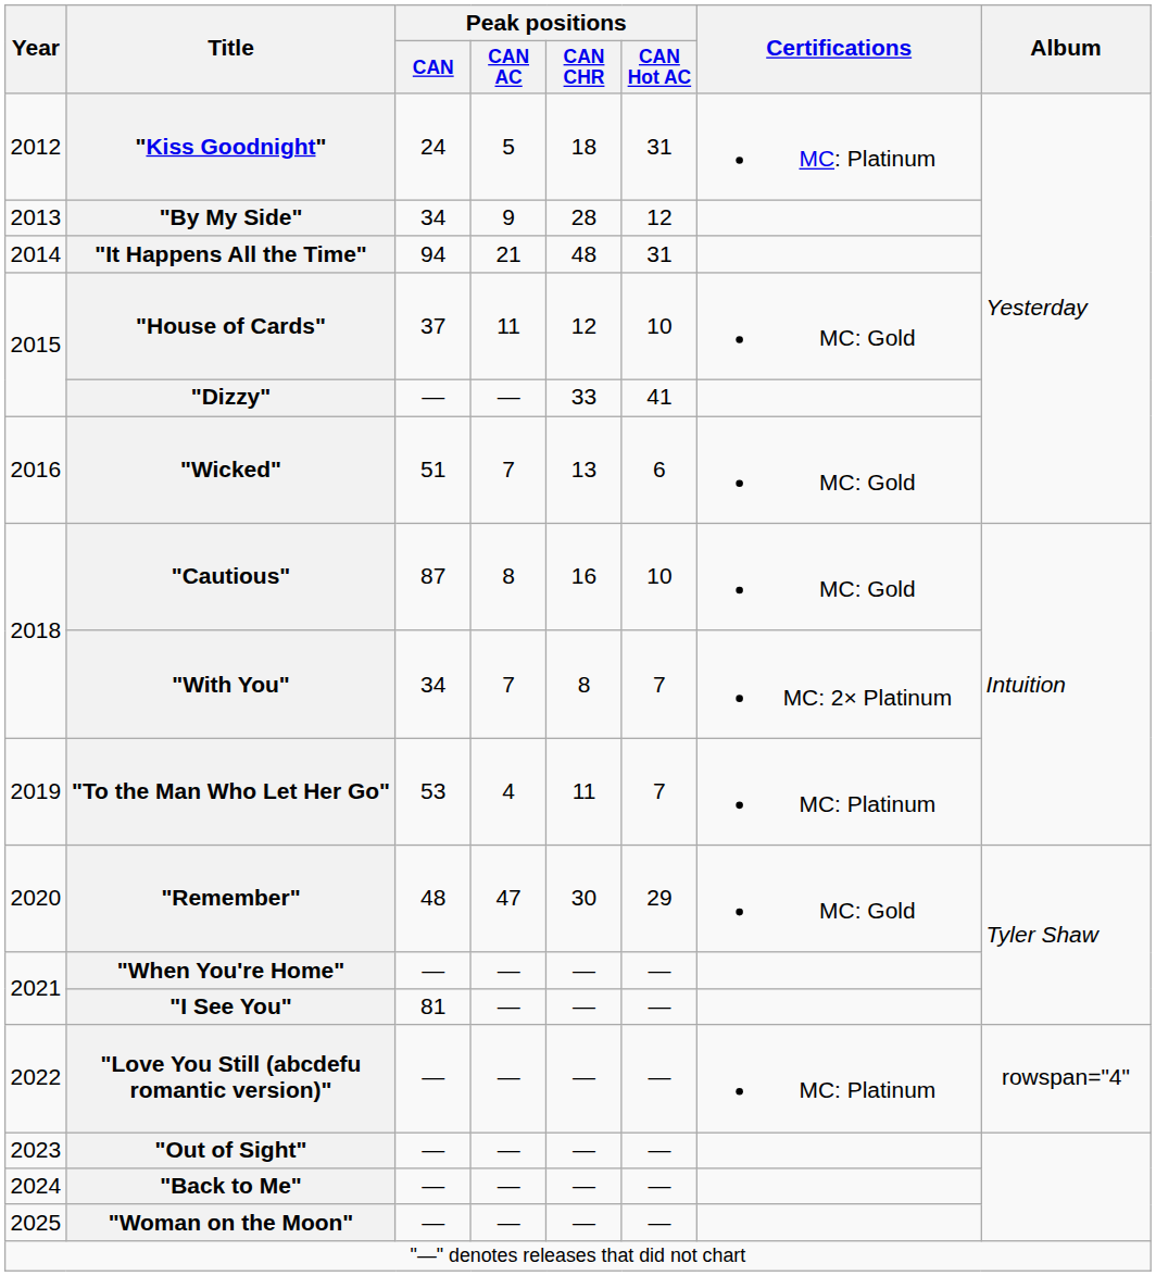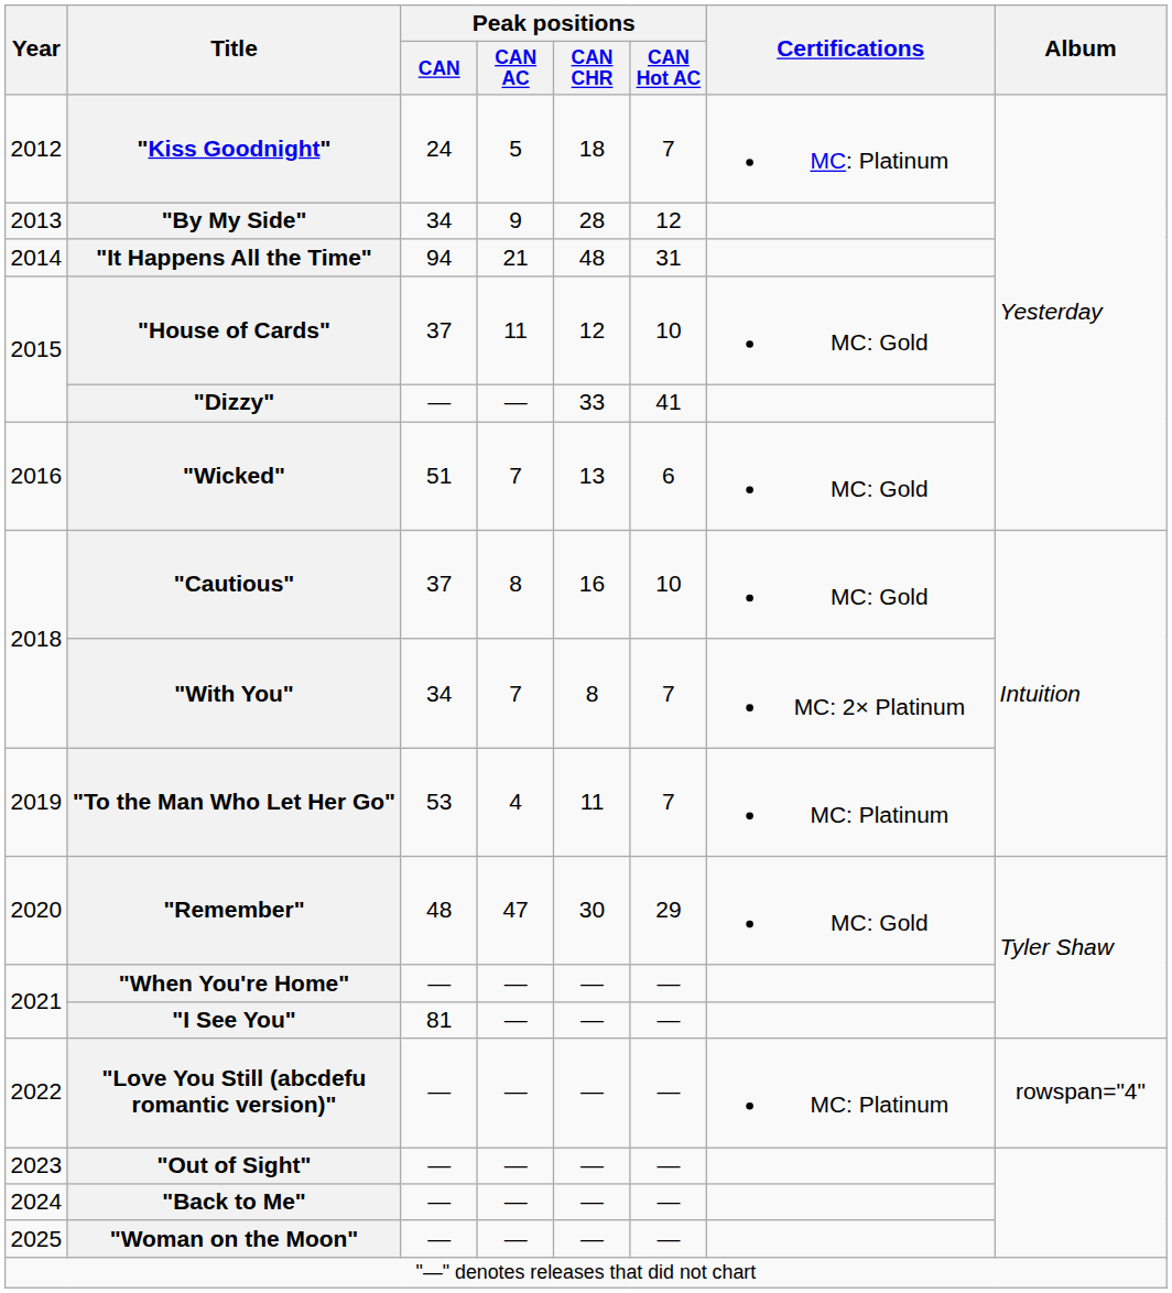"Kiss Goodnight" | Peak positions / CAN Hot AC: 31 -> 7
"Cautious" | Peak positions / CAN: 87 -> 37
